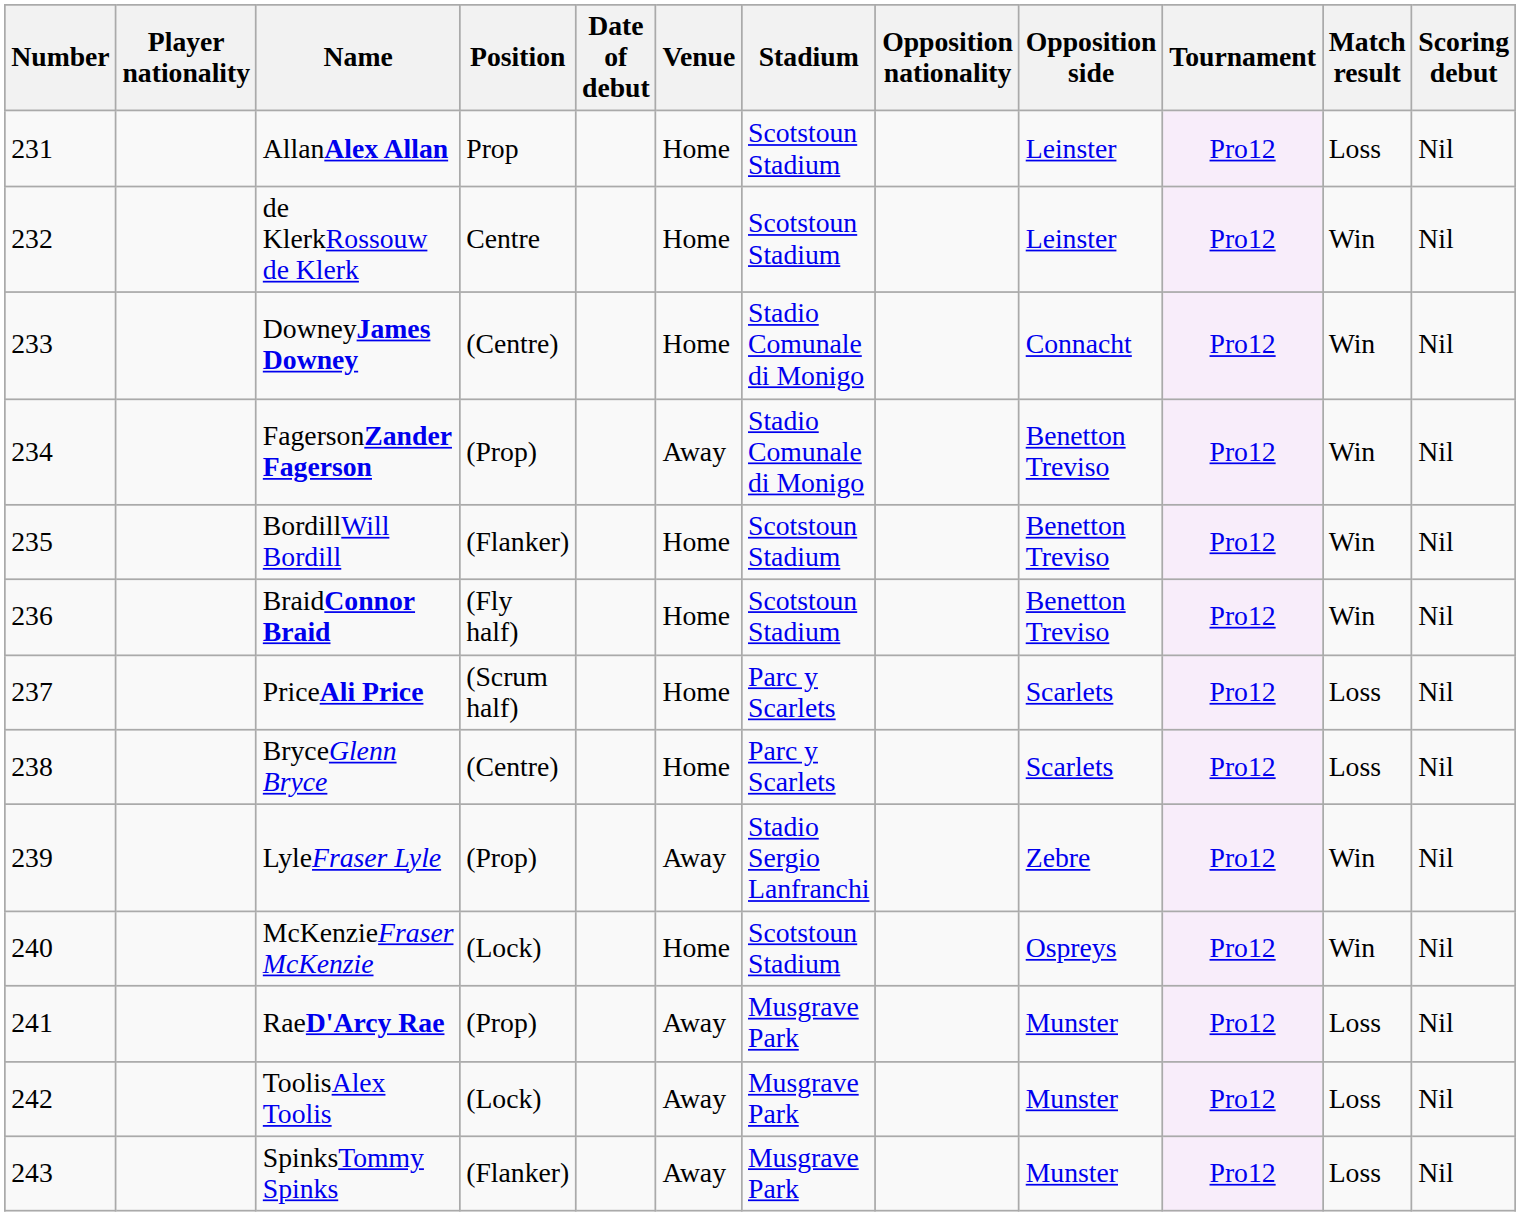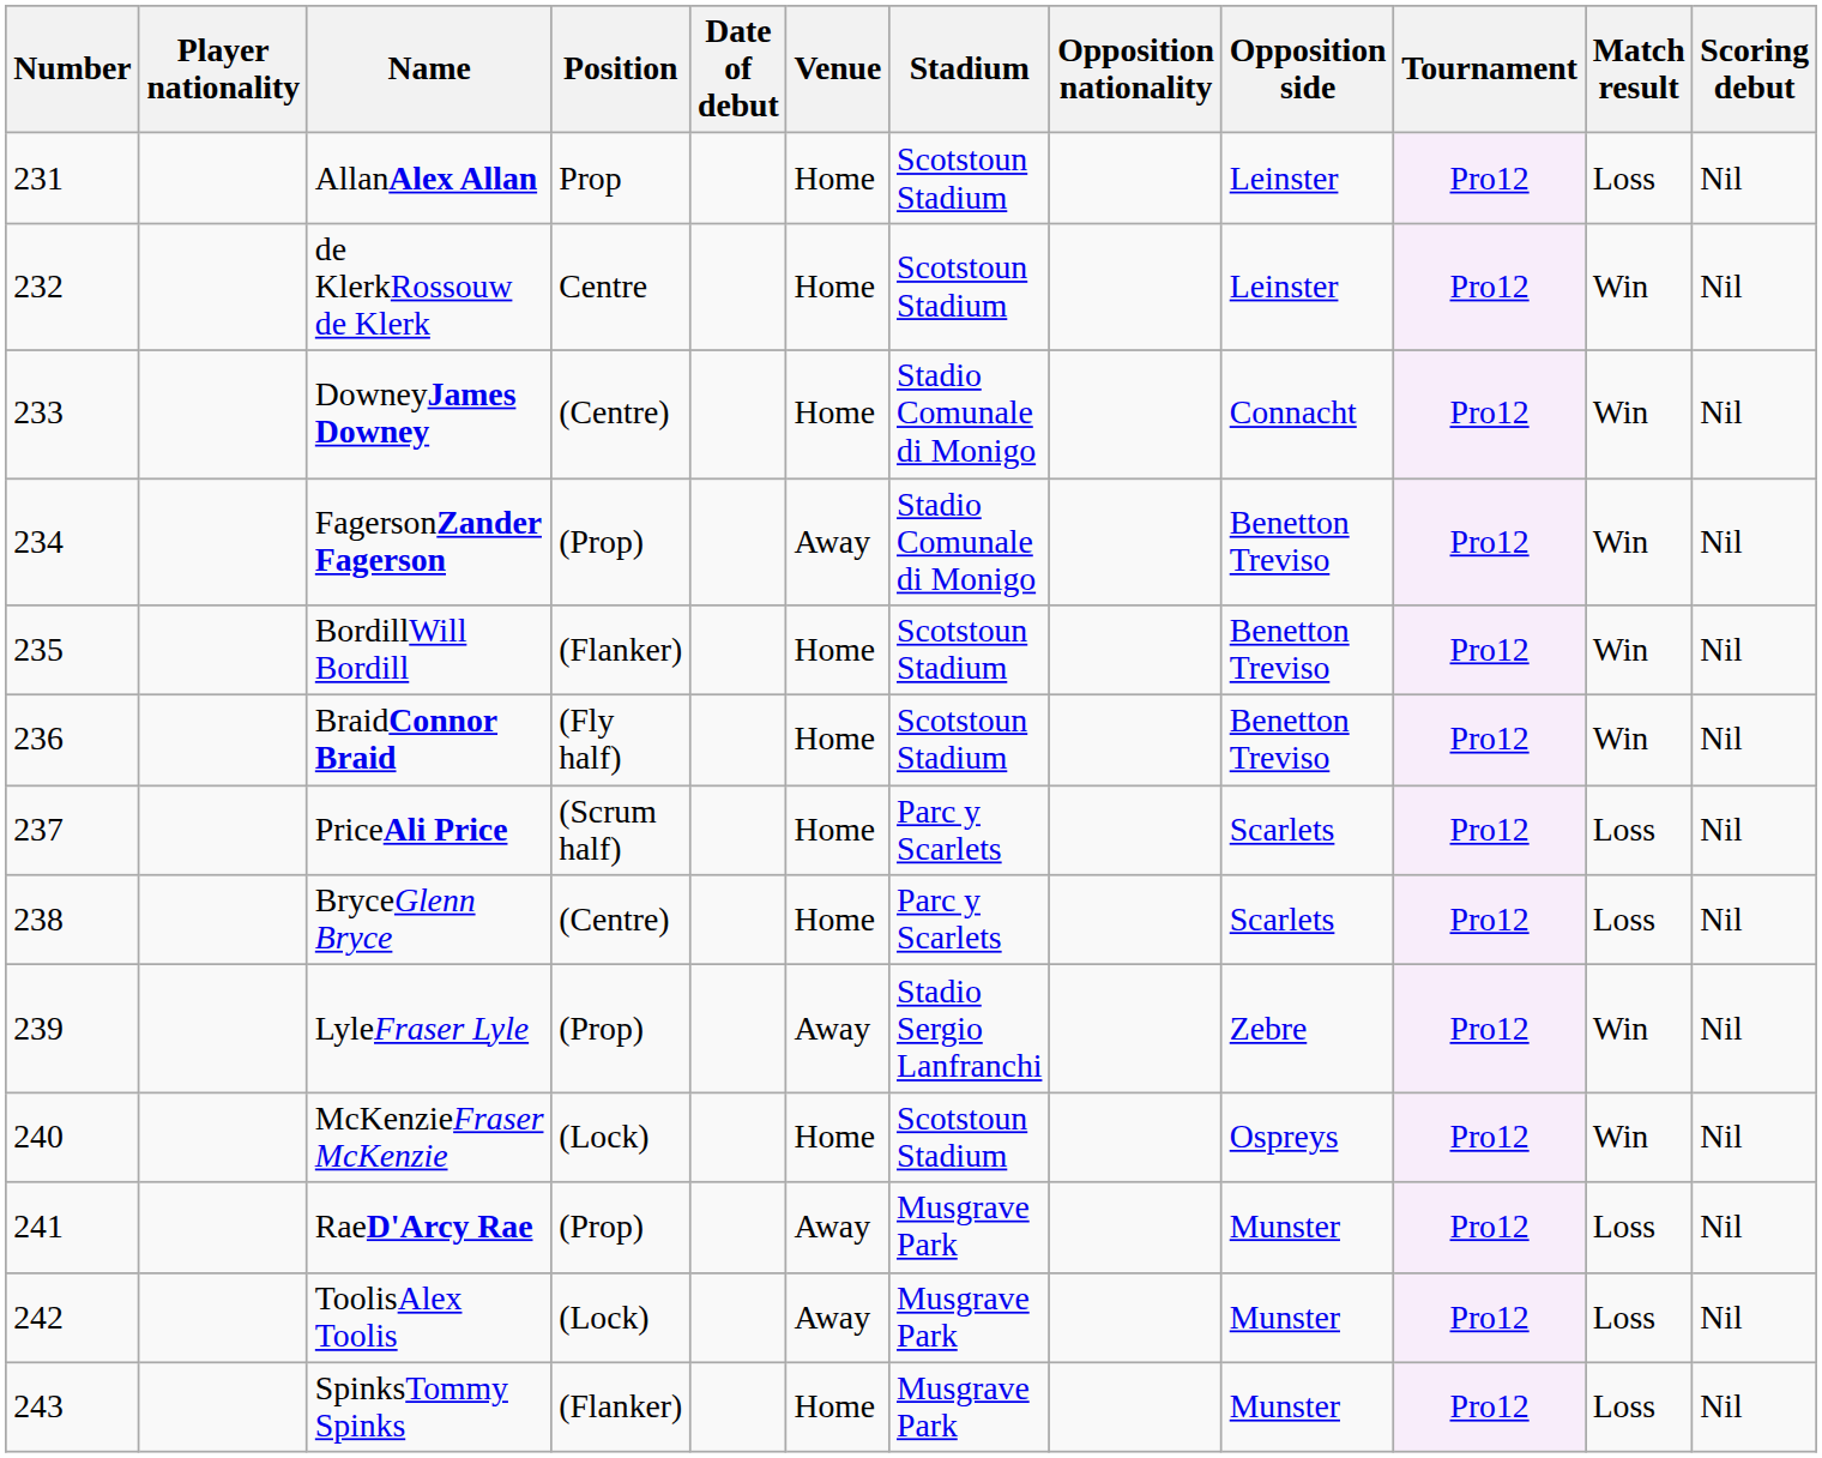SpinksTommy Spinks | Venue: Away -> Home
